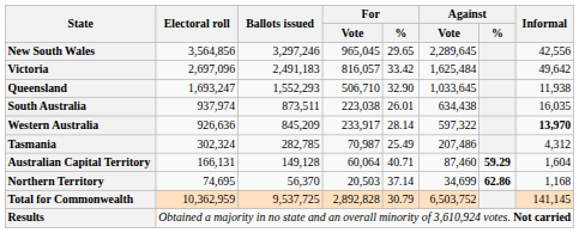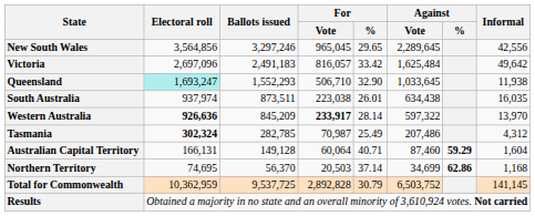Queensland | Electoral roll: no background -> paleturquoise background
Western Australia | Electoral roll: normal -> bold
Western Australia | For / Vote: normal -> bold
Western Australia | Informal: bold -> normal
Tasmania | Electoral roll: normal -> bold
